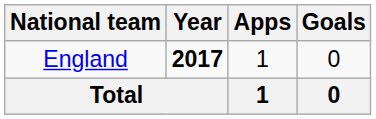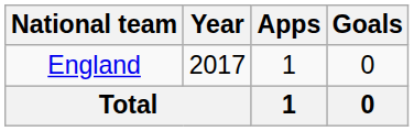England | Year: bold -> normal
